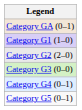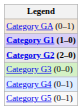row 3 | column 1: normal -> bold
row 4 | column 1: normal -> bold
